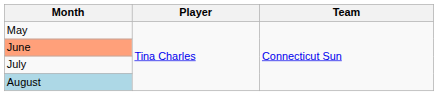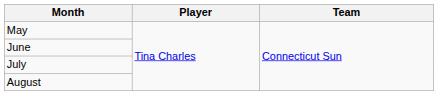June | Month: lightsalmon background -> no background
August | Month: lightblue background -> no background
